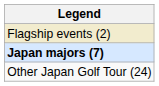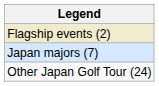row 3 | column 1: bold -> normal
